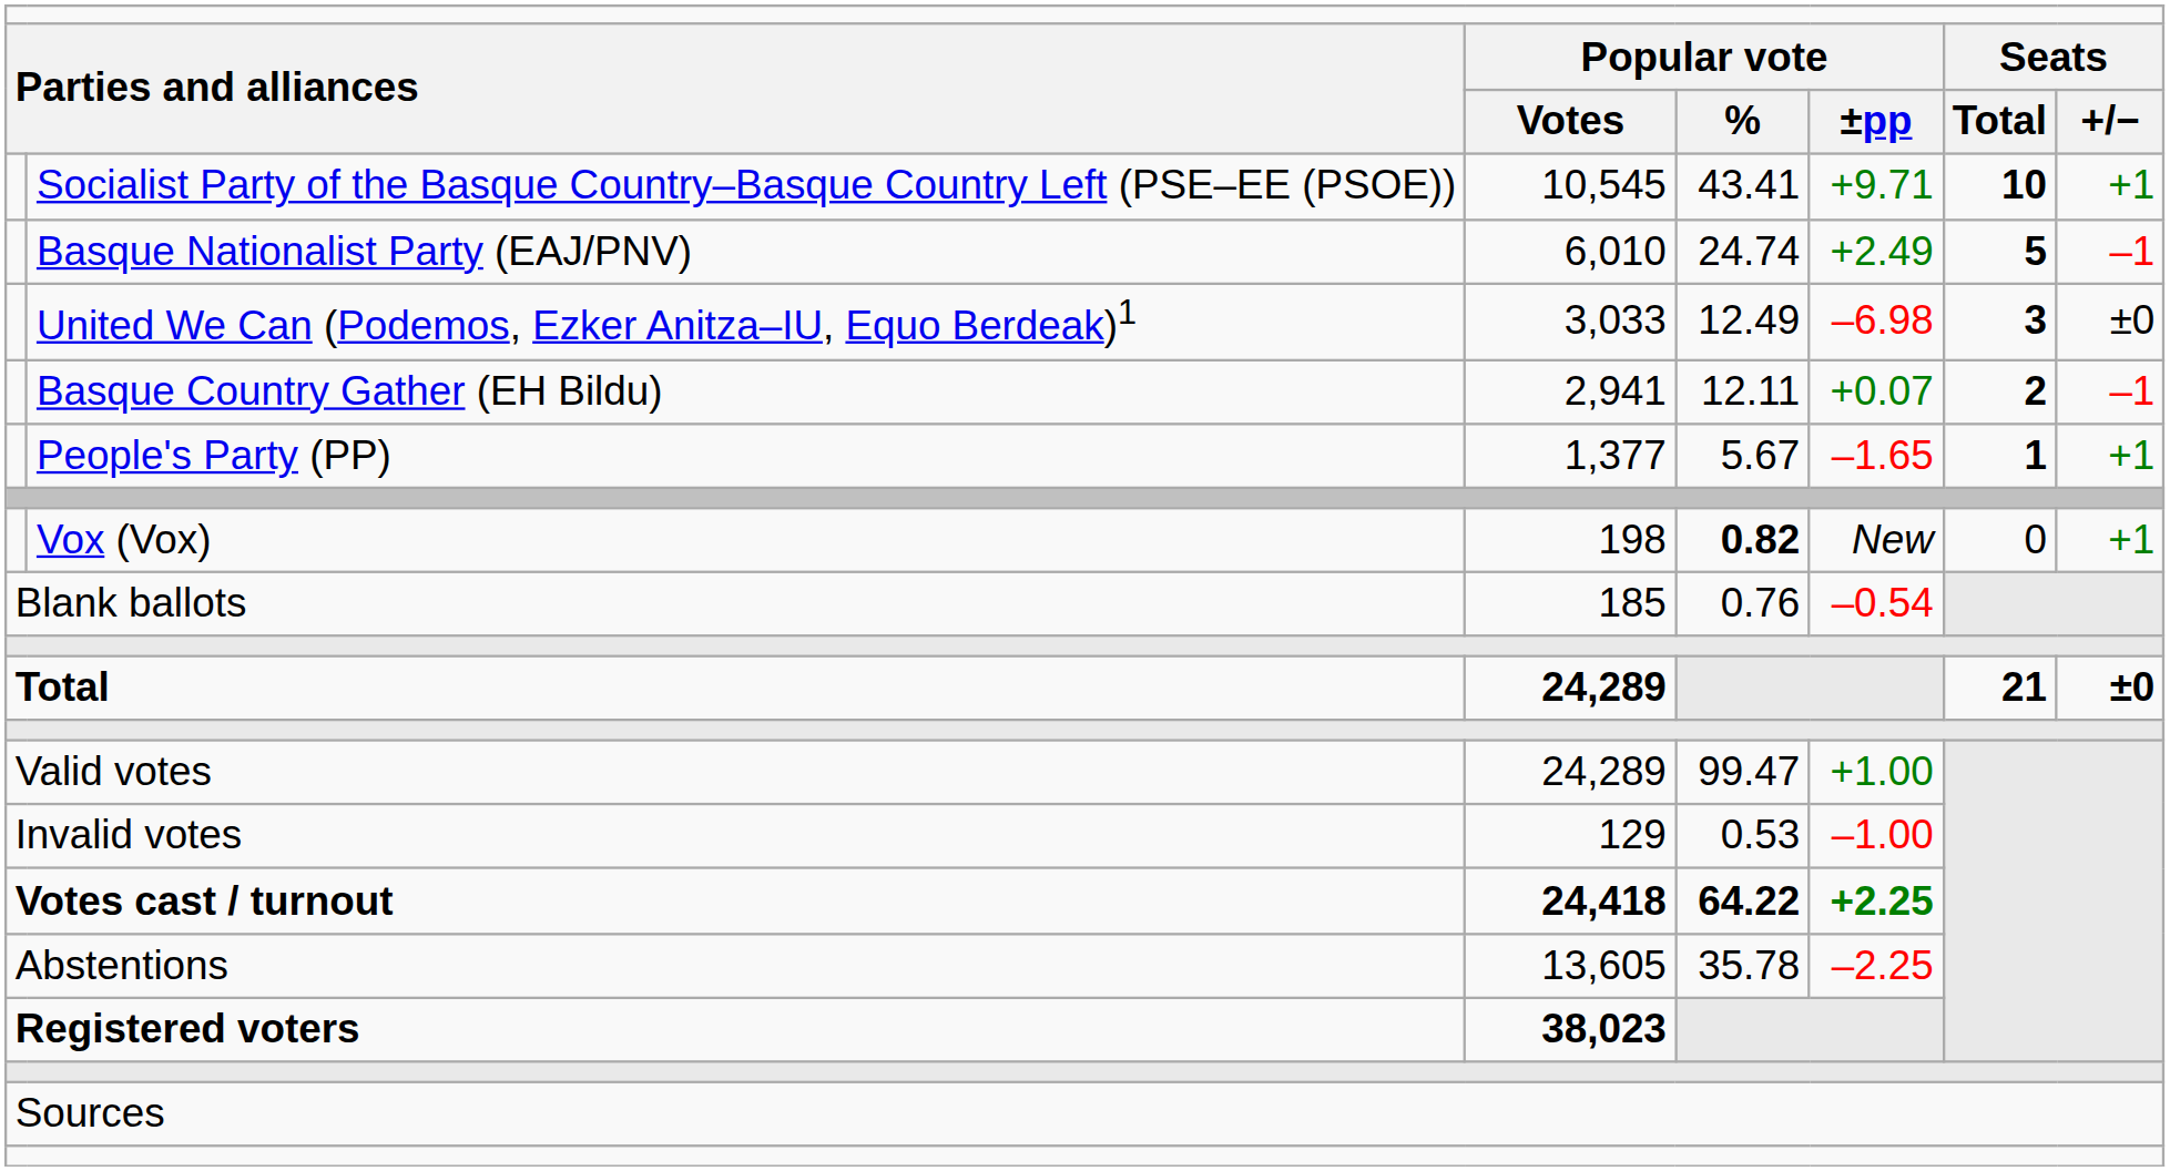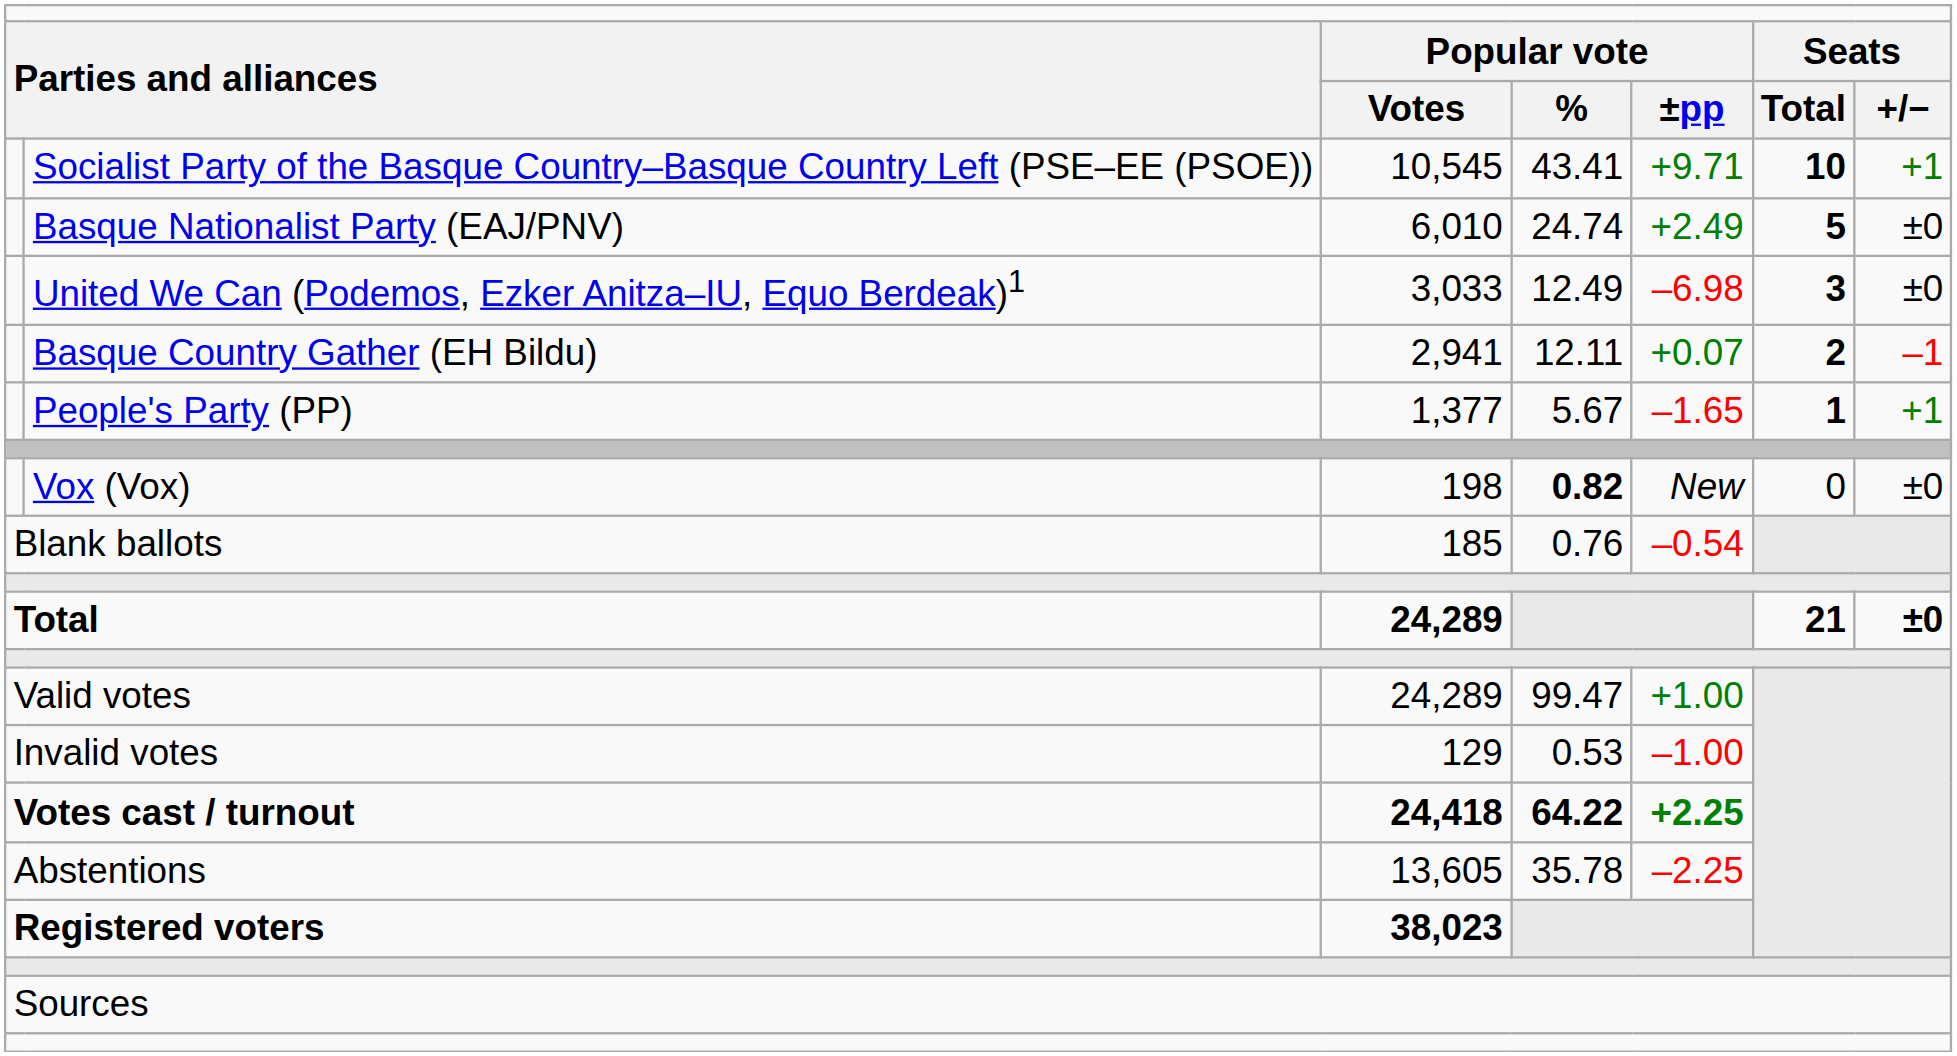Basque Nationalist Party (EAJ/PNV) | column 7: –1 -> ±0
Vox (Vox) | column 7: +1 -> ±0
